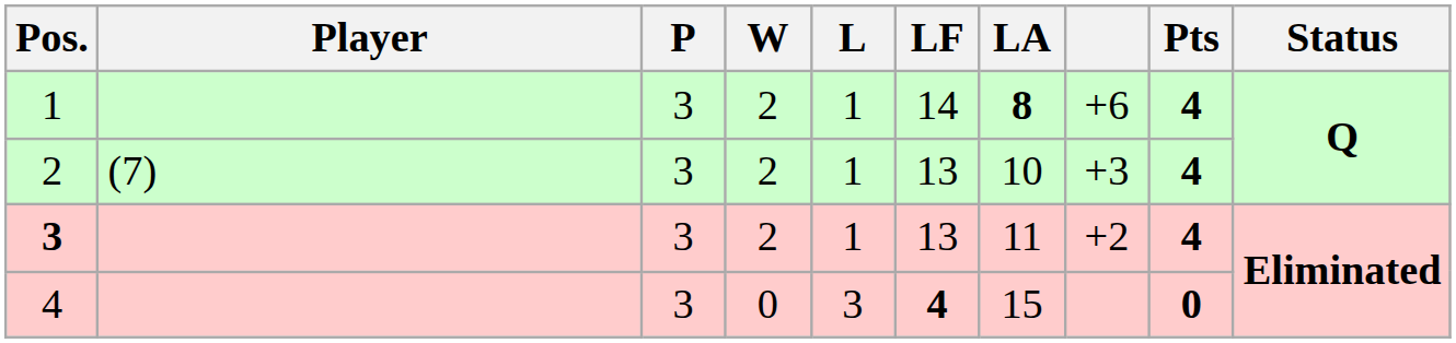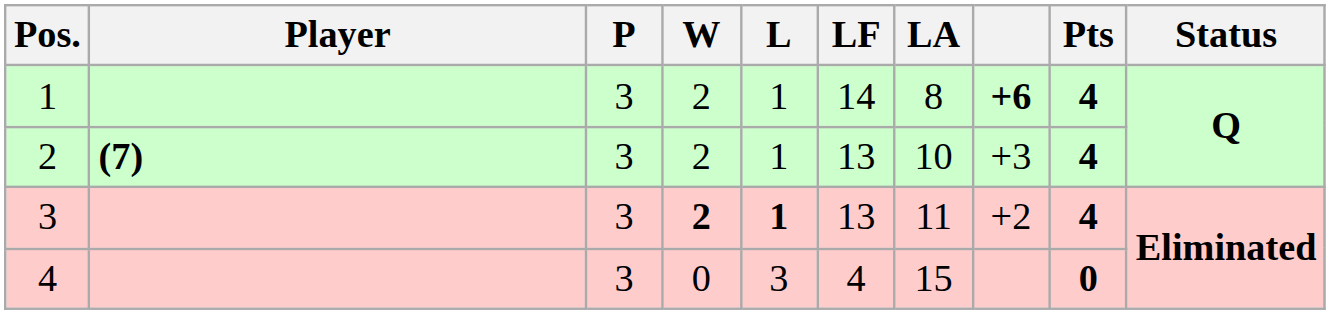row 2 | LA: bold -> normal
row 2 | column 8: normal -> bold
row 3 | Player: normal -> bold
row 4 | Pos.: bold -> normal
row 4 | W: normal -> bold
row 4 | L: normal -> bold
row 5 | LF: bold -> normal
